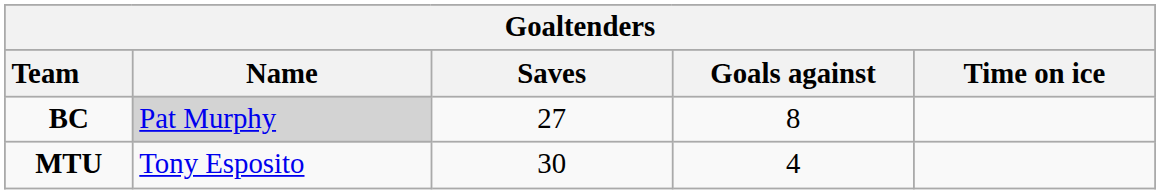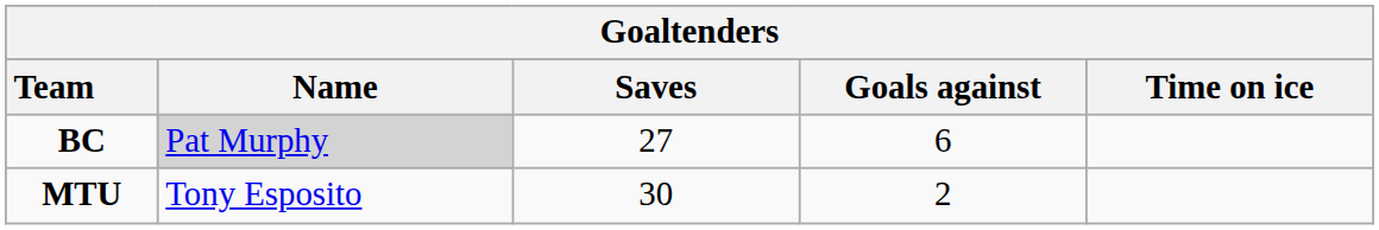BC | Goals against: 8 -> 6
MTU | Goals against: 4 -> 2
